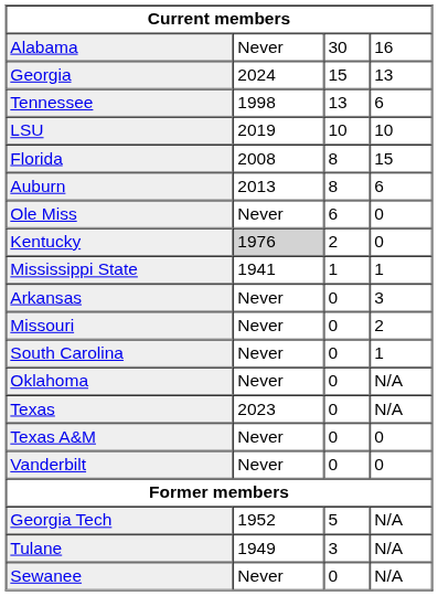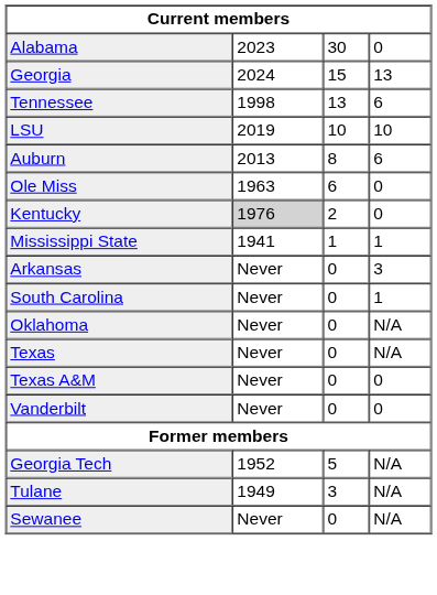Alabama | column 2: Never -> 2023
Alabama | column 4: 16 -> 0
- row: Florida | 2008 | 8 | 15
Ole Miss | column 2: Never -> 1963
- row: Missouri | Never | 0 | 2
Texas | column 2: 2023 -> Never
